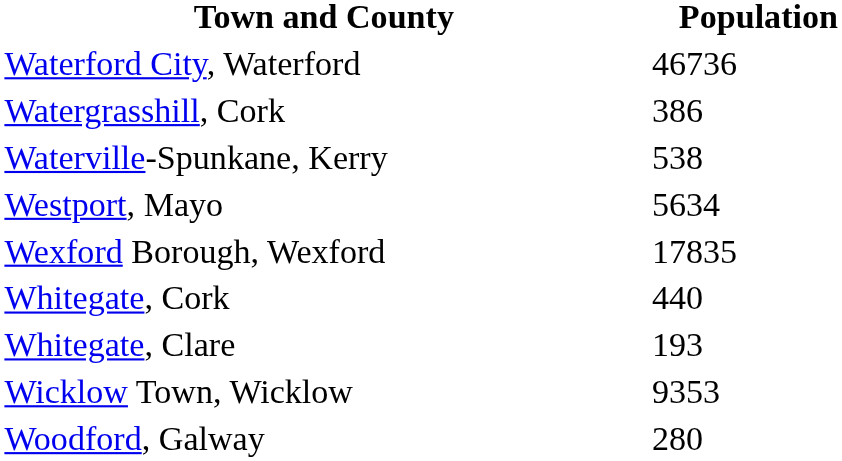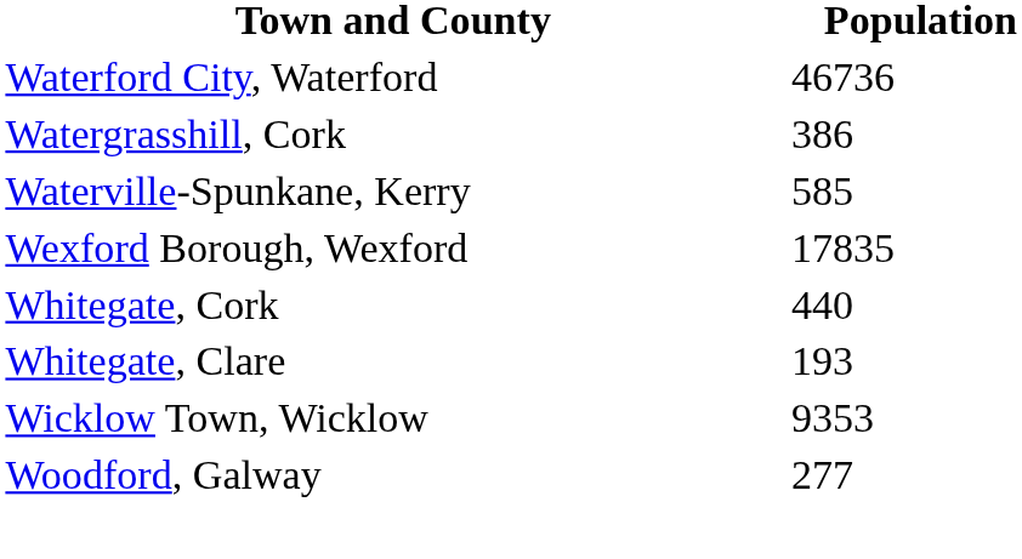Waterville-Spunkane, Kerry | Population: 538 -> 585
- row: Westport, Mayo | 5634
Woodford, Galway | Population: 280 -> 277
